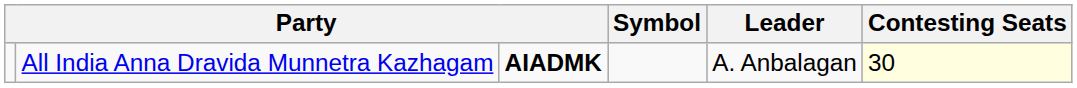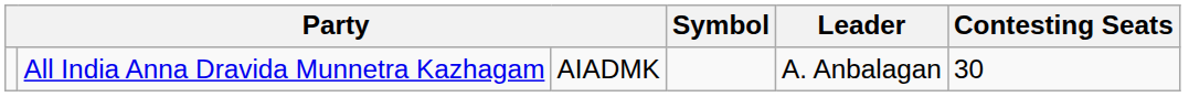row 2 | column 3: bold -> normal
row 2 | Contesting Seats: lightyellow background -> no background
